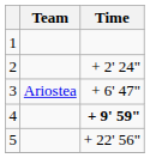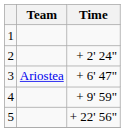4 | Time: bold -> normal
